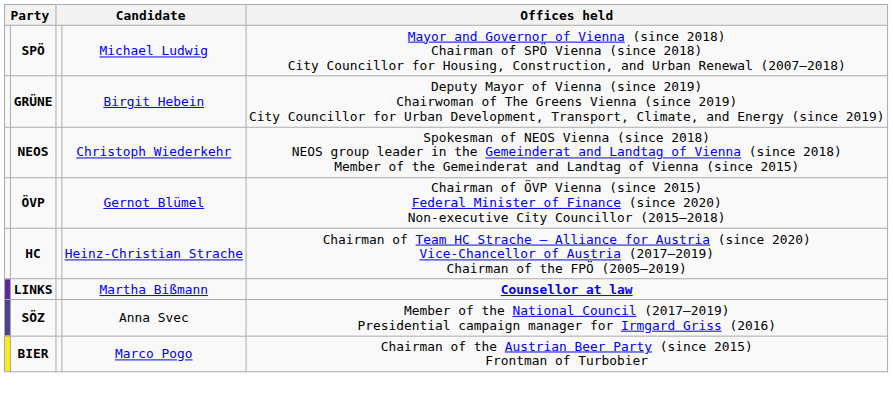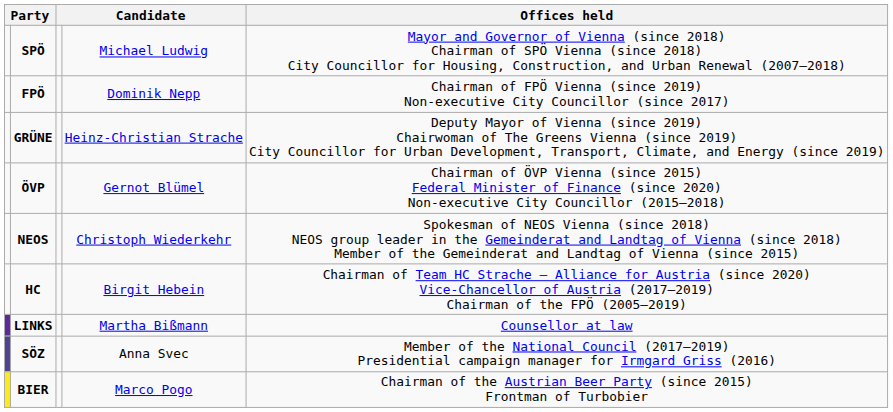+ row: FPÖ | Dominik Nepp | Chairman of FPÖ Vienna (since 2019) Non-executive City Councillor (since 2017)
GRÜNE | column 4: Birgit Hebein -> Heinz-Christian Strache
rows swapped: ÖVP <-> NEOS
HC | column 4: Heinz-Christian Strache -> Birgit Hebein
LINKS | Offices held: bold -> normal
